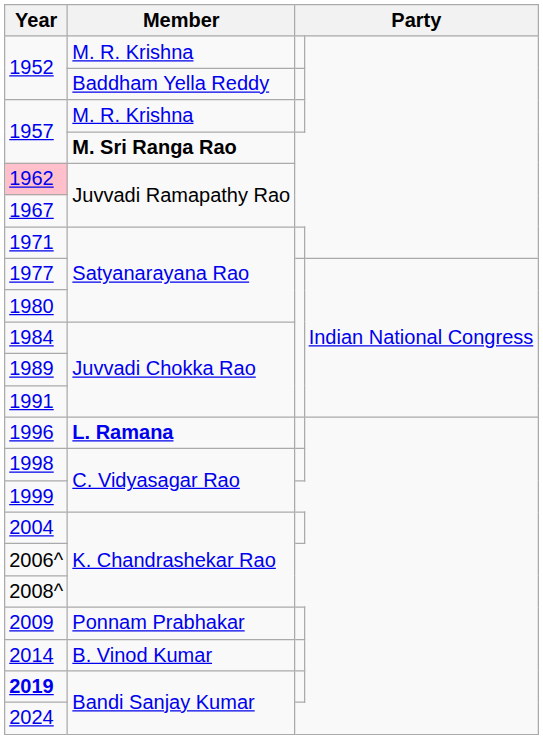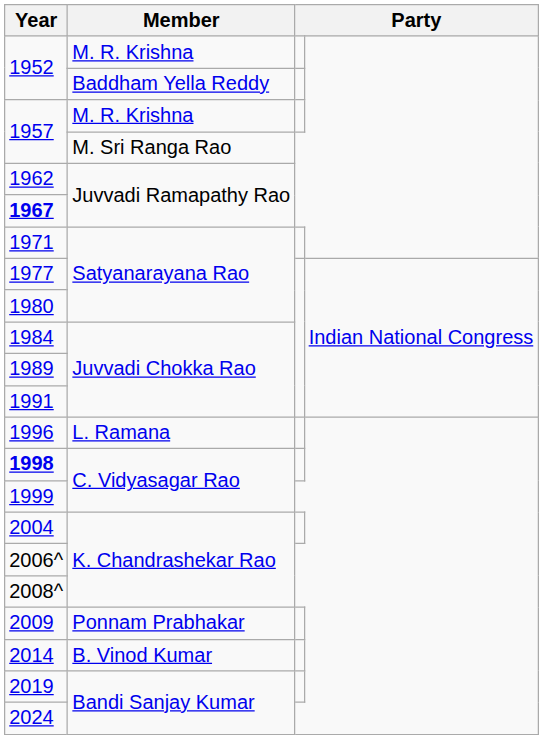1957 / M. Sri Ranga Rao | Member: bold -> normal
1962 | Year: pink background -> no background
1967 | Year: normal -> bold
1996 | Member: bold -> normal
1998 | Year: normal -> bold
2019 | Year: bold -> normal
